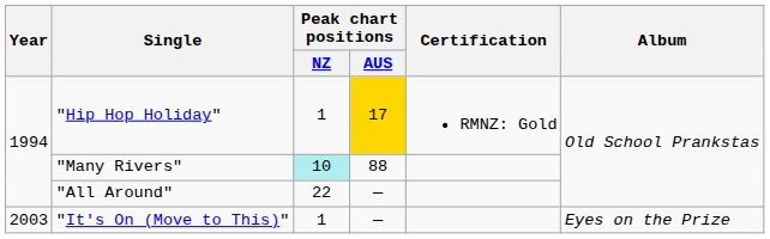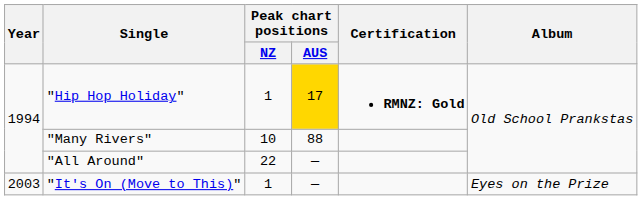"Hip Hop Holiday" | Certification: normal -> bold
"Many Rivers" | Peak chart positions / NZ: paleturquoise background -> no background
